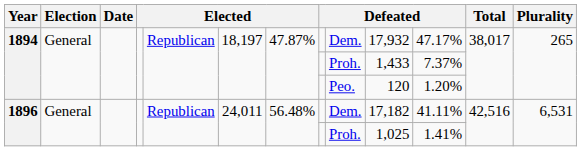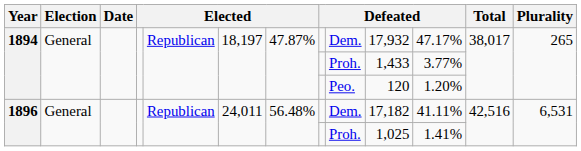row 3 | column 11: 7.37% -> 3.77%
